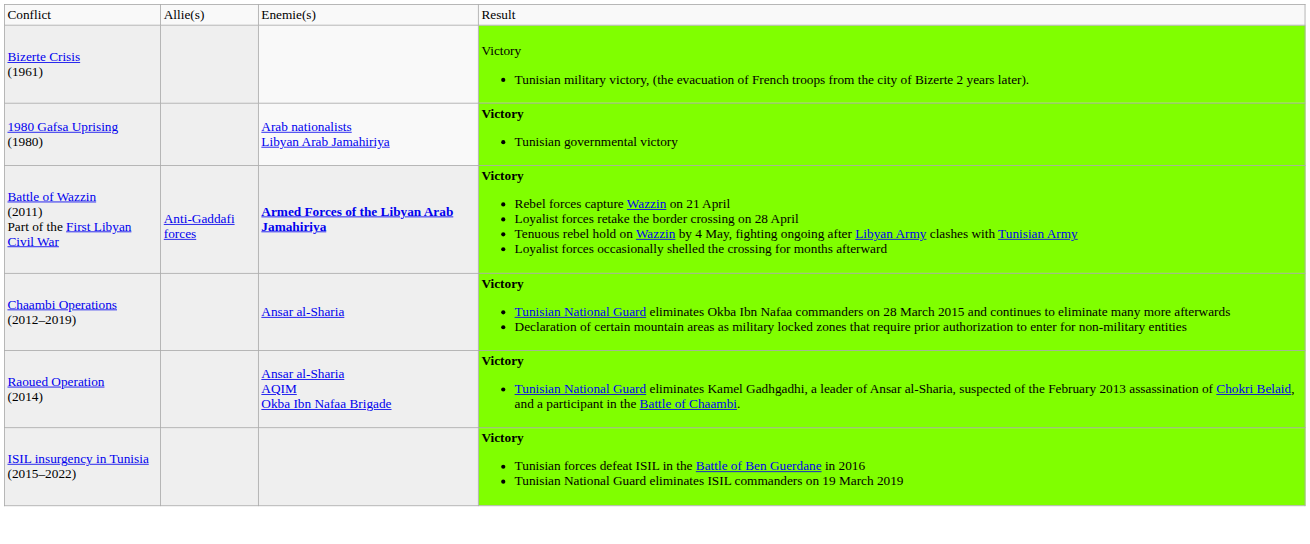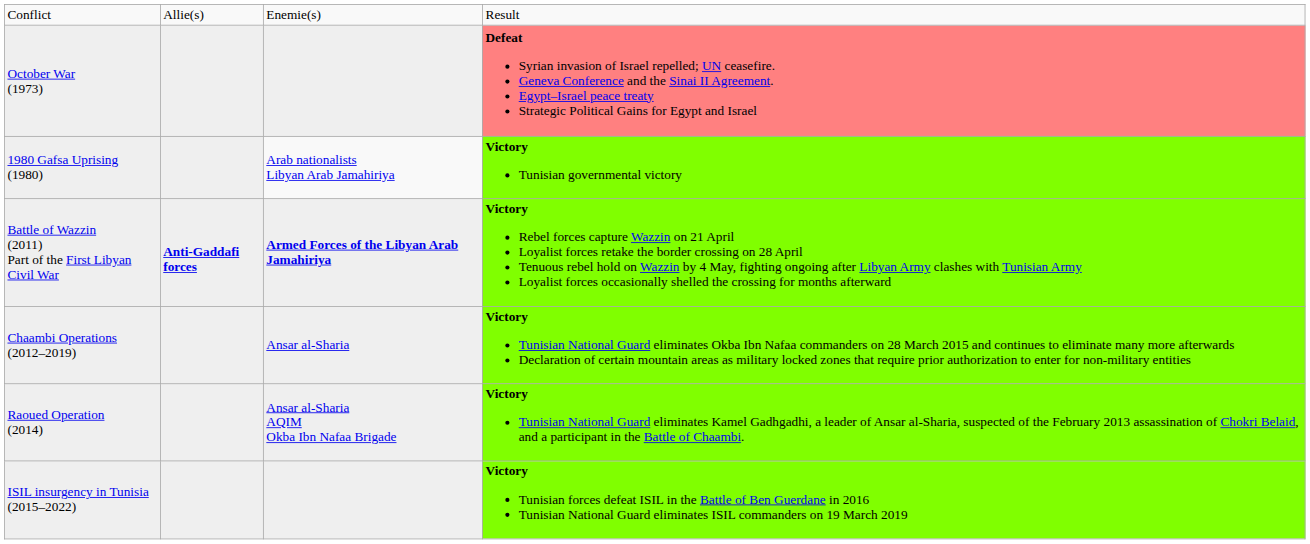- row: Bizerte Crisis (1961) | Victory Tunisian military victory, (the evacuation of French troops from the city of Bizerte 2 years later).
+ row: October War (1973) | Defeat Syrian invasion of Israel repelled; UN ceasefire. Geneva Conference and the Sinai II Agreement. Egypt–Israel peace treaty Strategic Political Gains for Egypt and Israel
Battle of Wazzin (2011) Part of the First Libyan Civil War | column 2: normal -> bold
